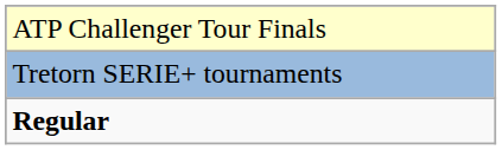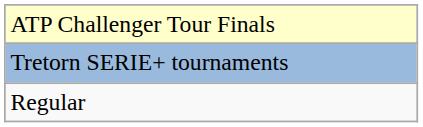row 3 | column 1: bold -> normal
